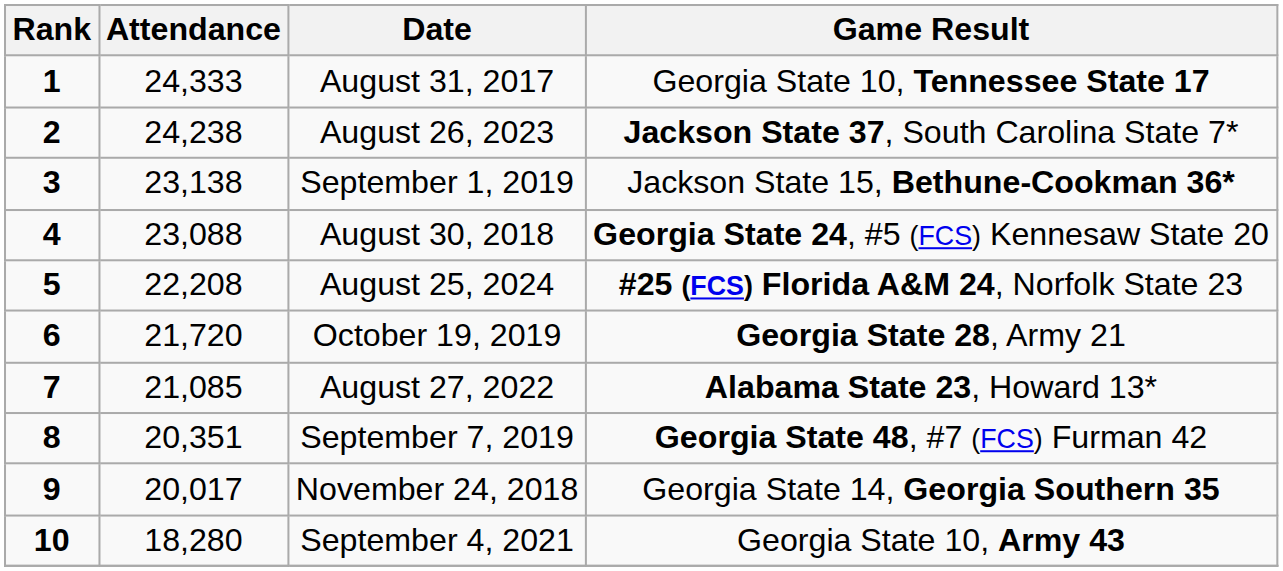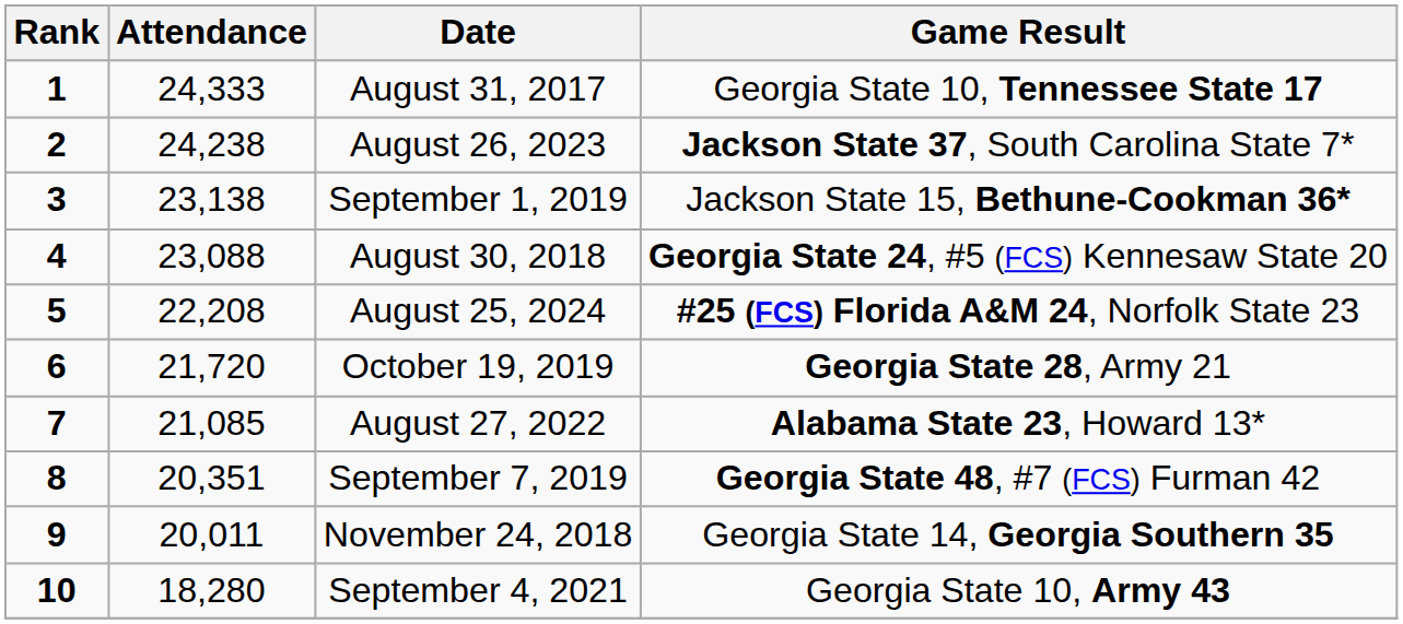November 24, 2018 | Attendance: 20,017 -> 20,011
